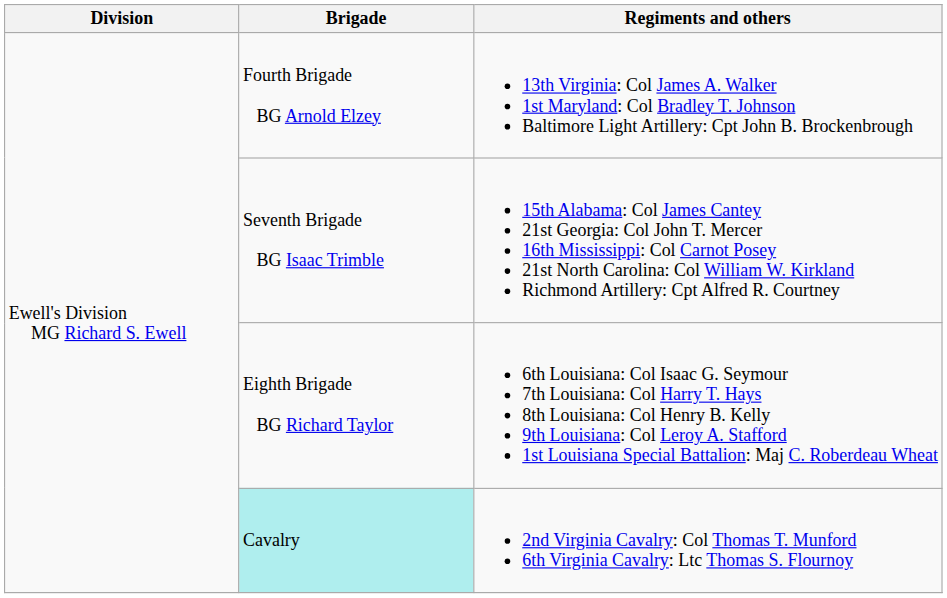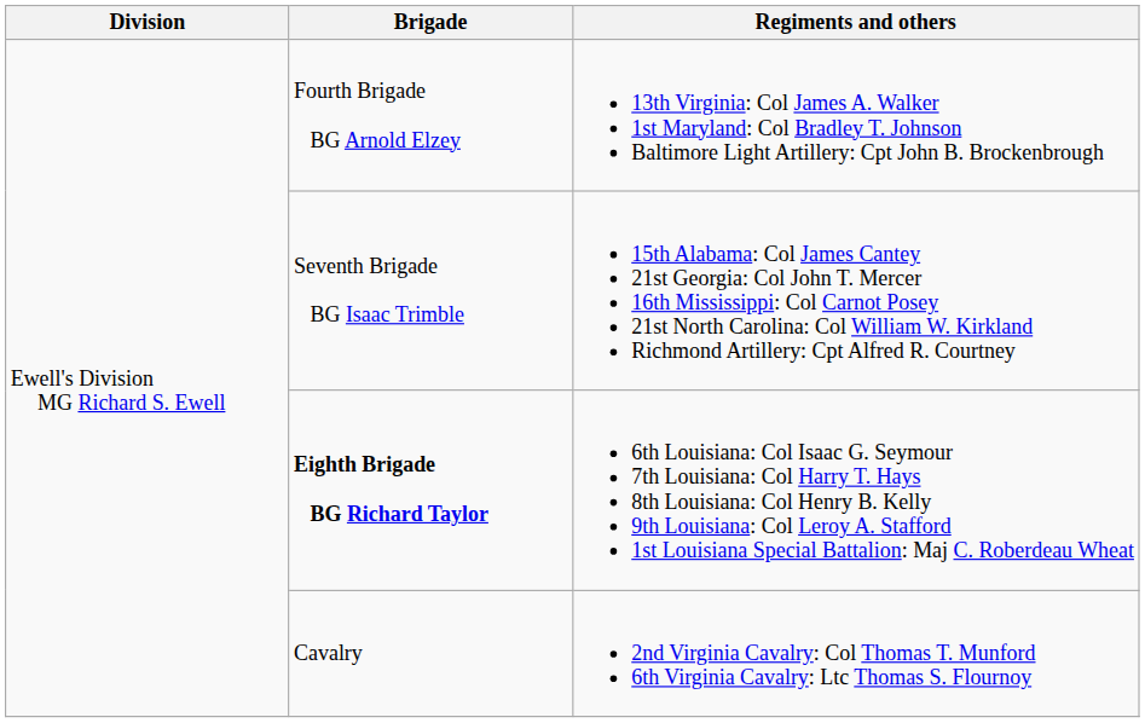Eighth Brigade BG Richard Taylor | Brigade: normal -> bold
Cavalry | Brigade: paleturquoise background -> no background
